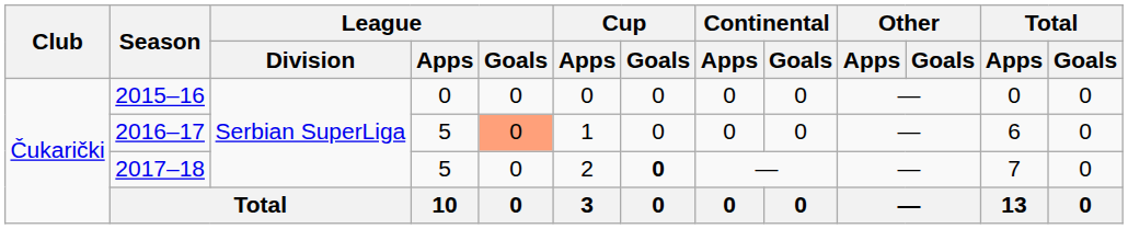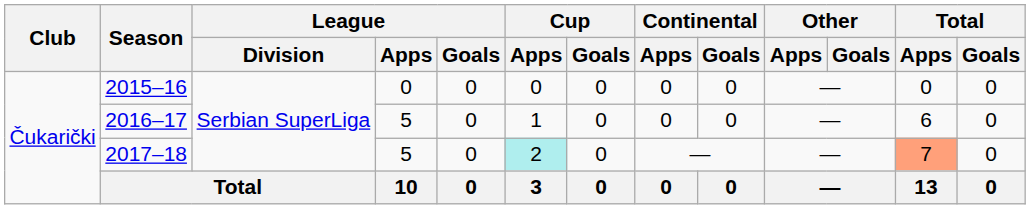2016–17 | League / Goals: lightsalmon background -> no background
2017–18 | Cup / Apps: no background -> paleturquoise background
2017–18 | Cup / Goals: bold -> normal
2017–18 | Total / Apps: no background -> lightsalmon background
